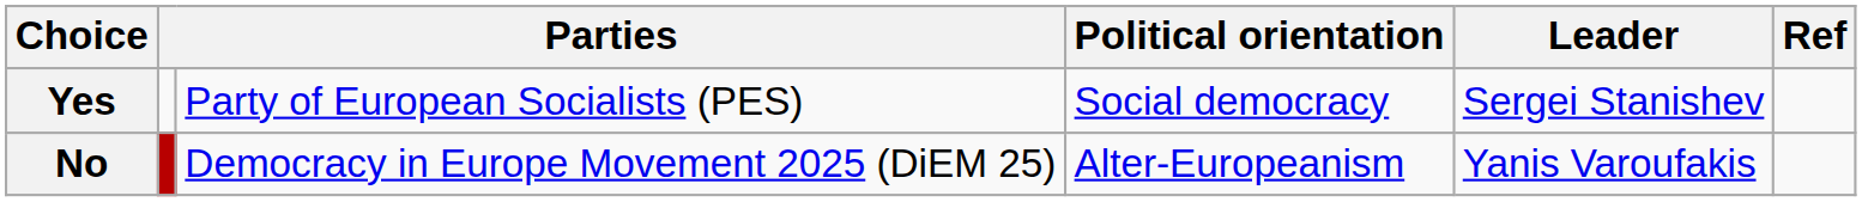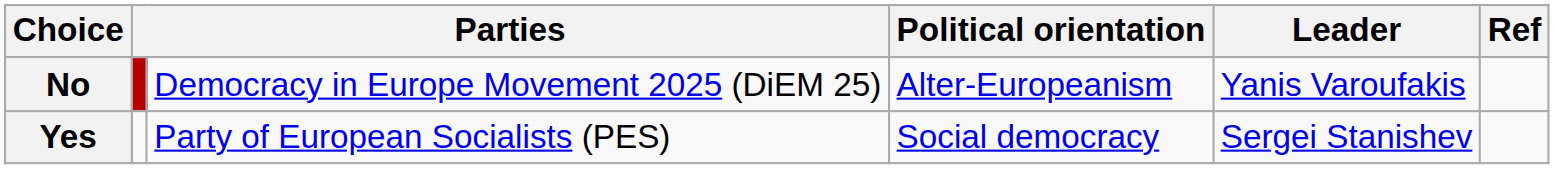rows swapped: Yes <-> No
